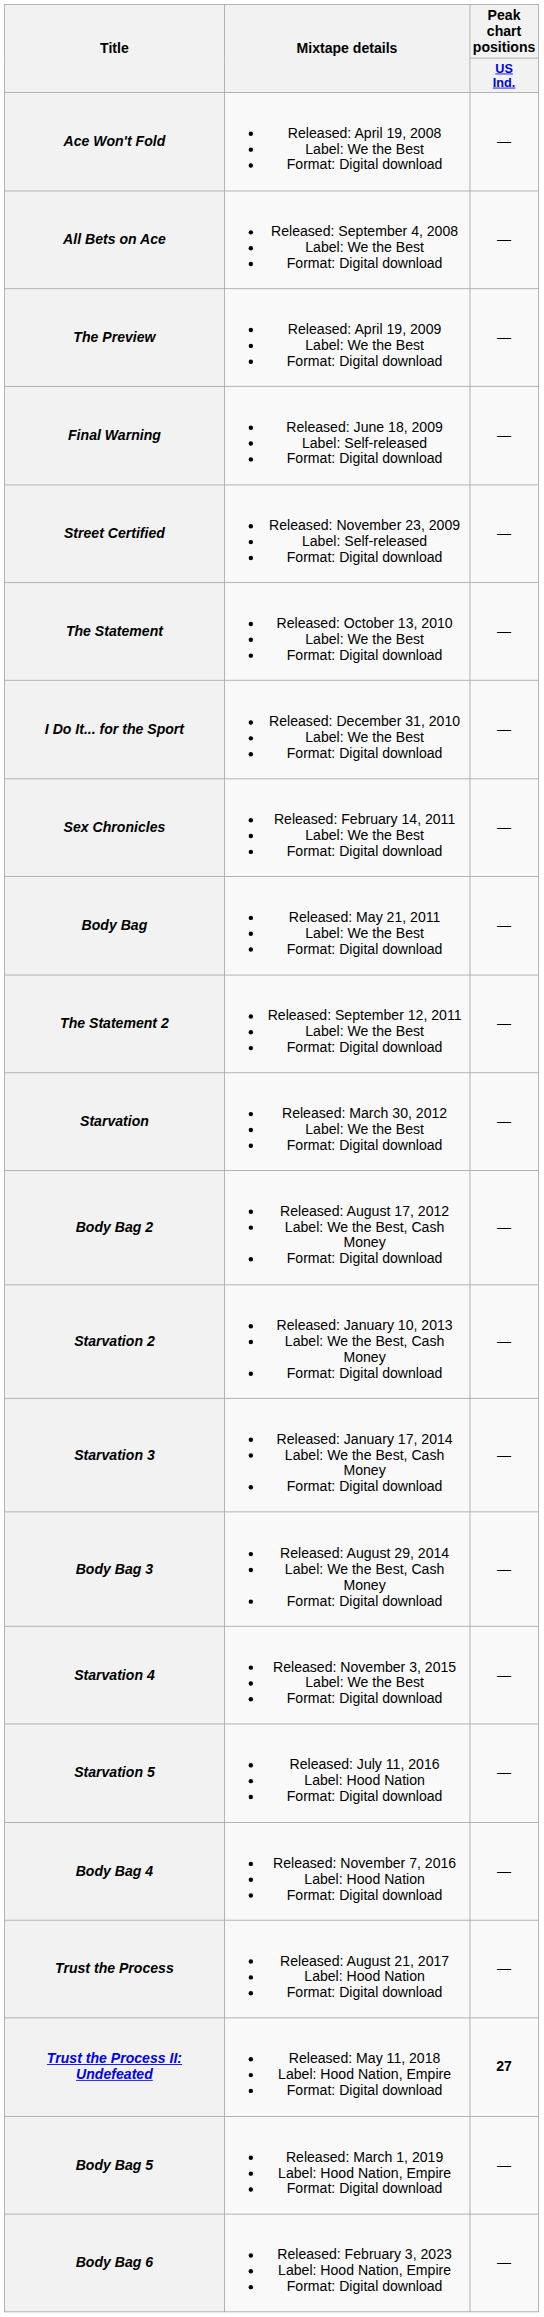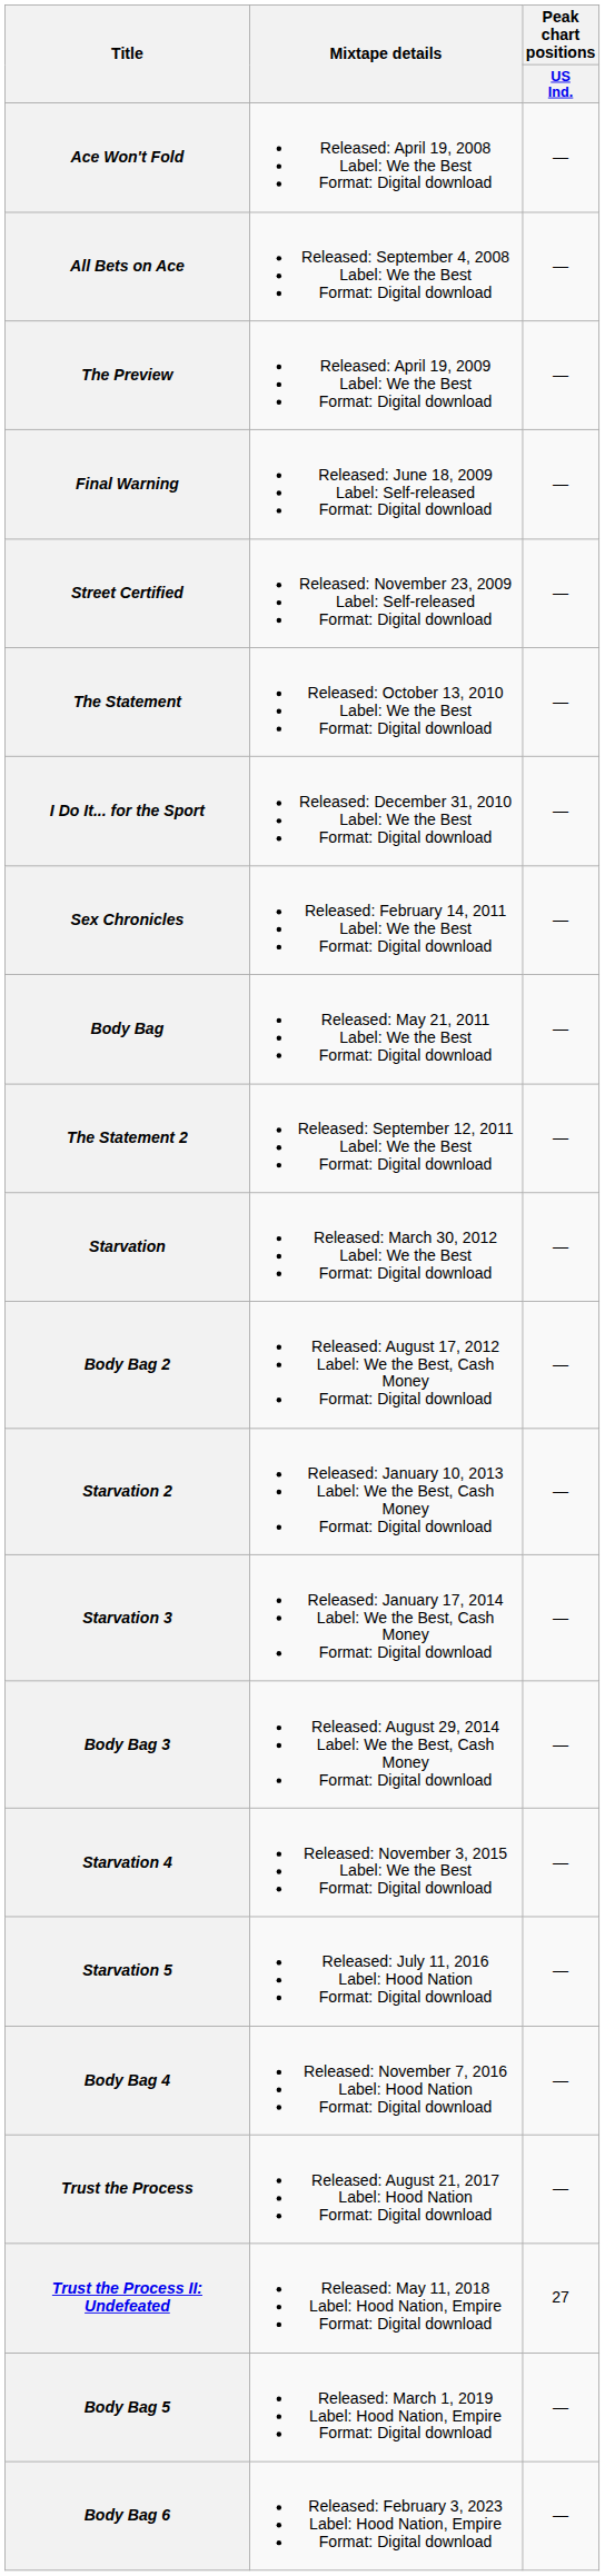Trust the Process II: Undefeated | Peak chart positions / US Ind.: bold -> normal
